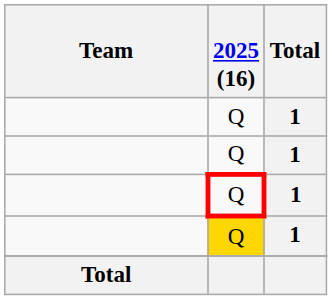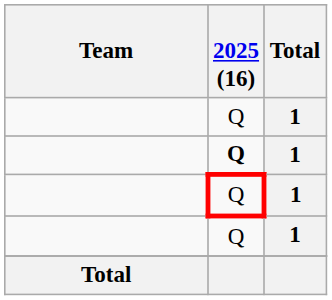row 3 | 2025 (16): normal -> bold
row 5 | 2025 (16): gold background -> no background
